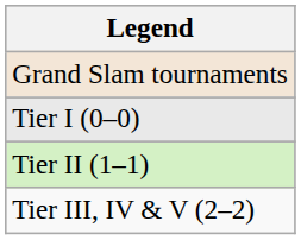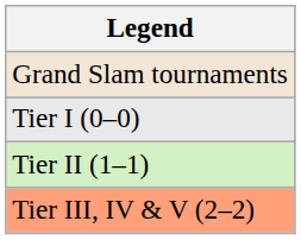row 5 | column 1: no background -> lightsalmon background
